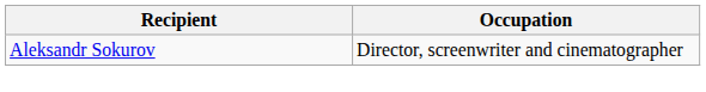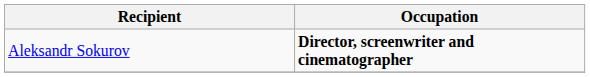Aleksandr Sokurov | Occupation: normal -> bold
